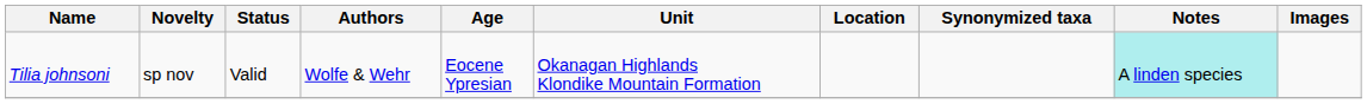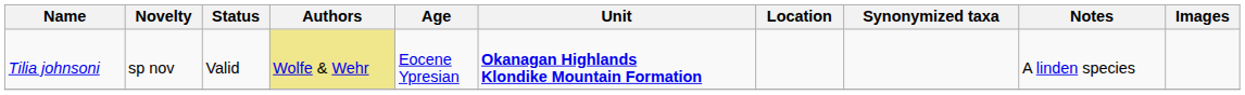Tilia johnsoni | Authors: no background -> khaki background
Tilia johnsoni | Unit: normal -> bold
Tilia johnsoni | Notes: paleturquoise background -> no background
